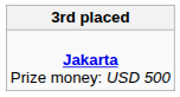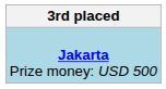row 2 | column 1: no background -> lightblue background
